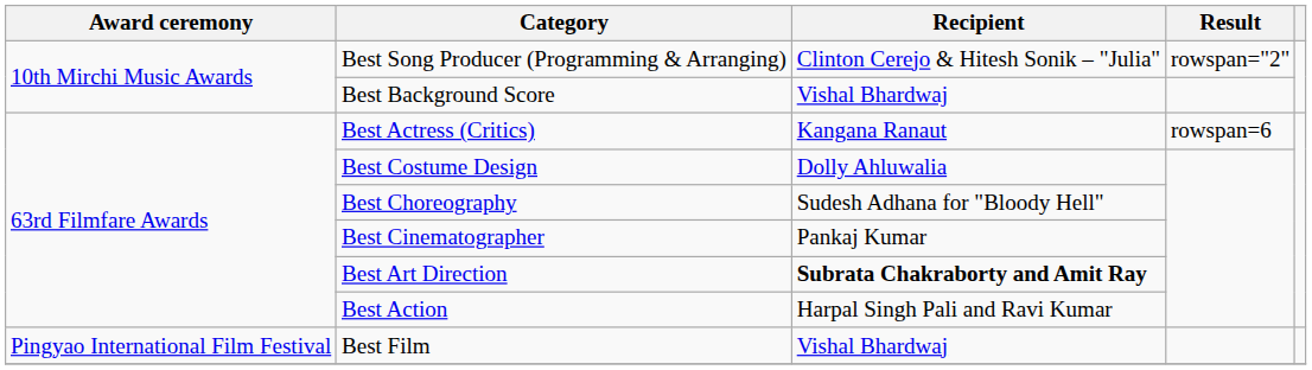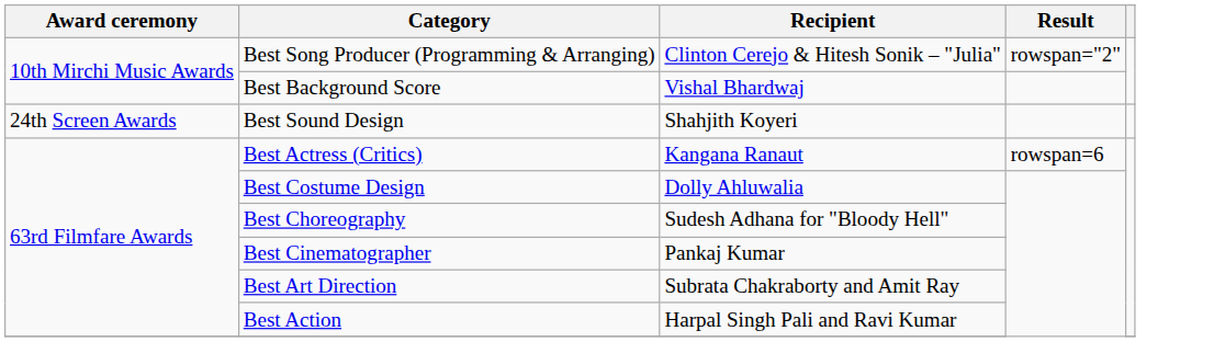+ row: 24th Screen Awards | Best Sound Design | Shahjith Koyeri
Best Art Direction | Recipient: bold -> normal
- row: Pingyao International Film Festival | Best Film | Vishal Bhardwaj
